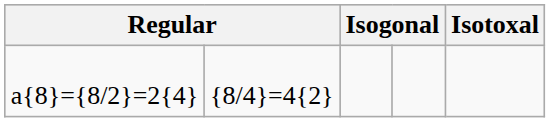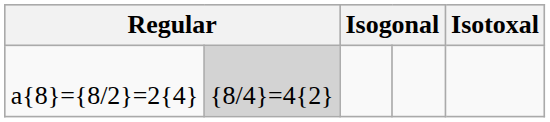a{8}={8/2}=2{4} | column 2: no background -> lightgrey background
